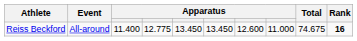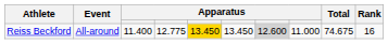row 3 | column 5: no background -> gold background
row 3 | column 7: no background -> lightgrey background
row 3 | Rank: bold -> normal
